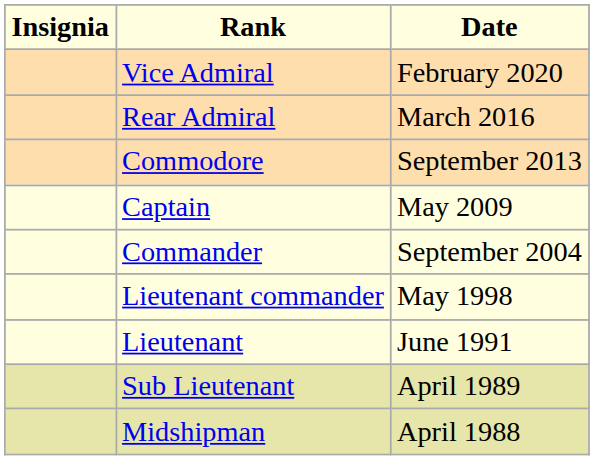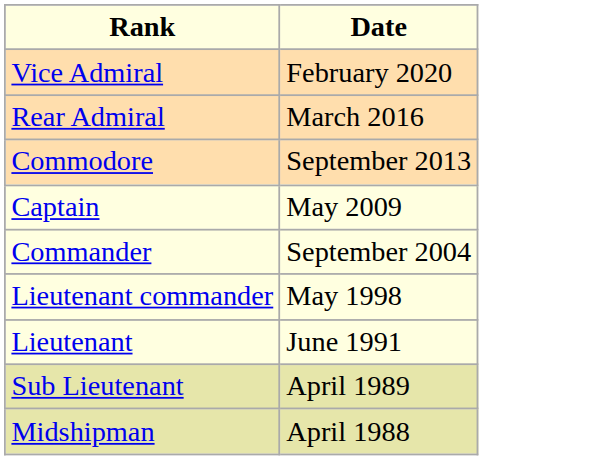- column: Insignia
